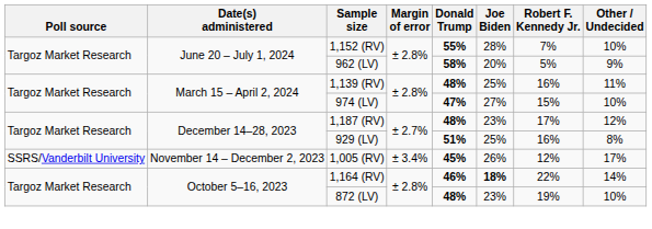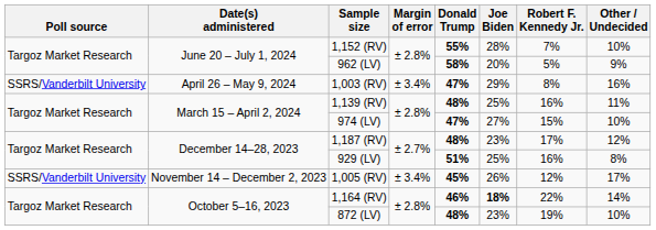+ row: SSRS/Vanderbilt University | April 26 – May 9, 2024 | 1,003 (RV) | ± 3.4% | 47% | 29% | 8% | 16%
